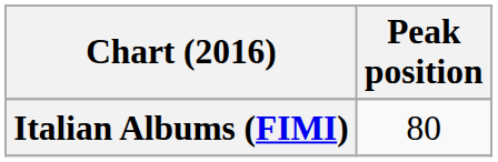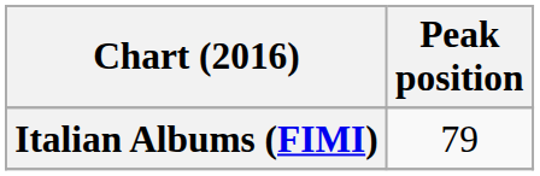Italian Albums (FIMI) | Peak position: 80 -> 79
